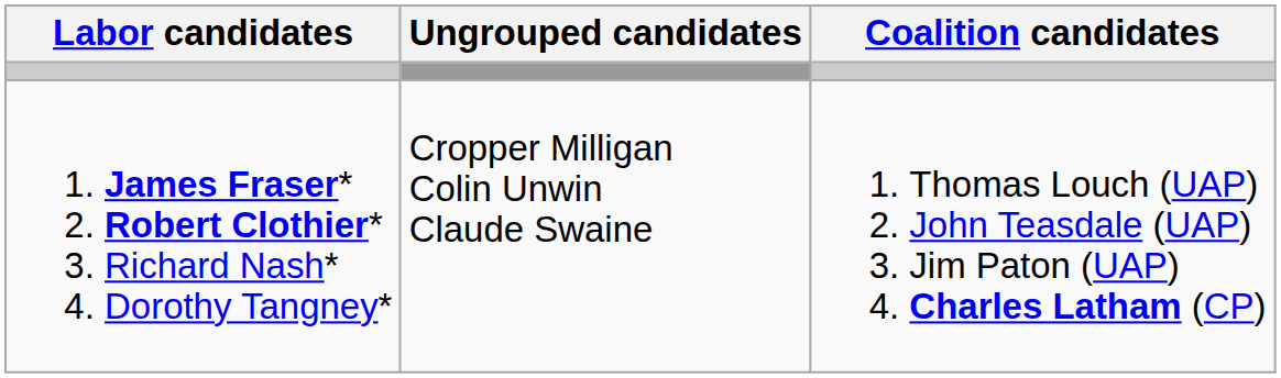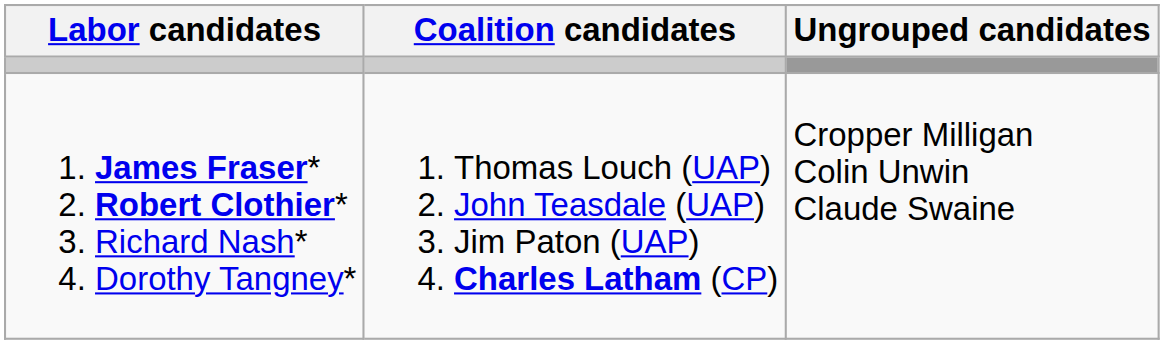columns swapped: Coalition candidates <-> Ungrouped candidates
